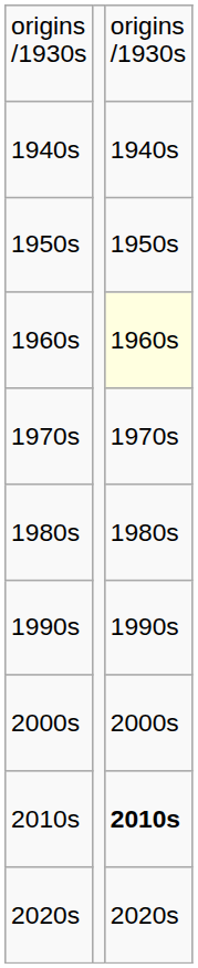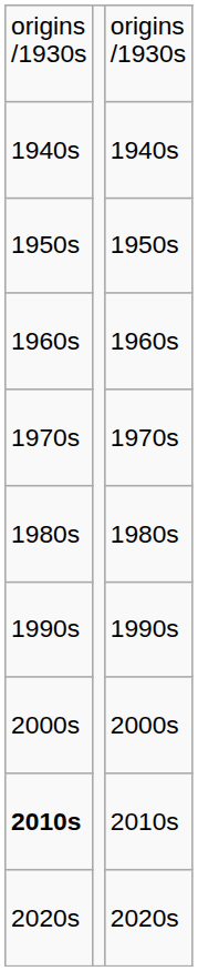row 4 | column 3: lightyellow background -> no background
row 9 | column 1: normal -> bold
row 9 | column 3: bold -> normal
